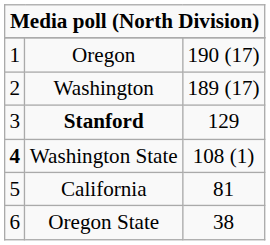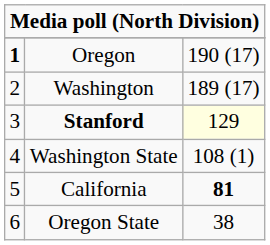Oregon | column 1: normal -> bold
Stanford | column 3: no background -> lightyellow background
Washington State | column 1: bold -> normal
California | column 3: normal -> bold
